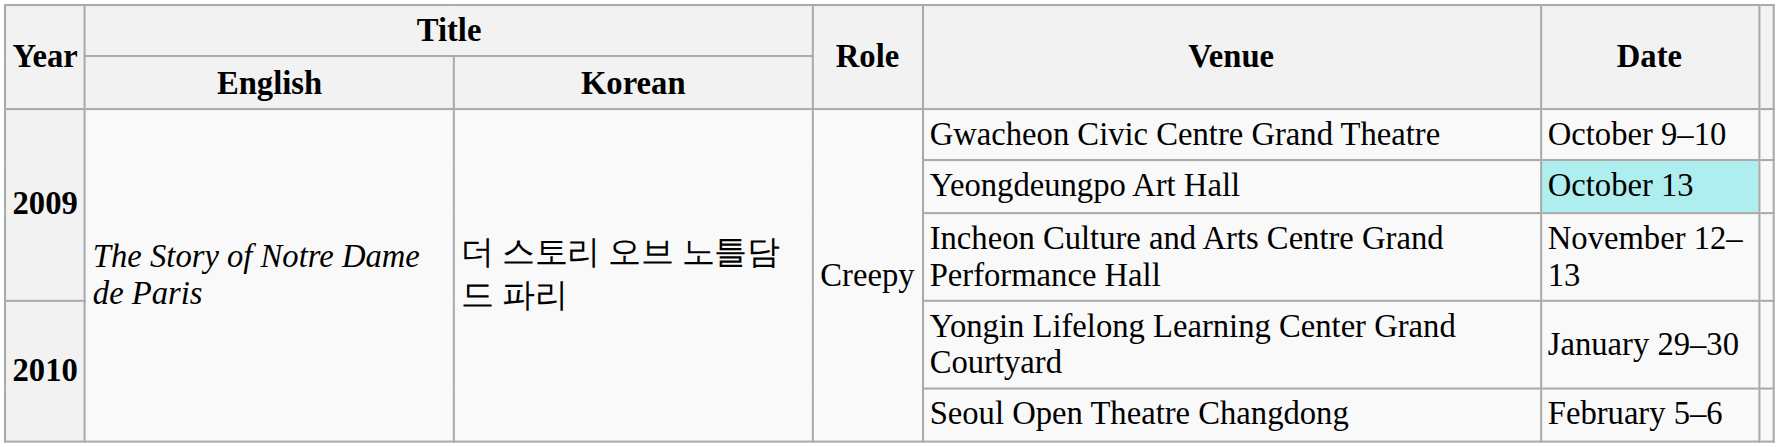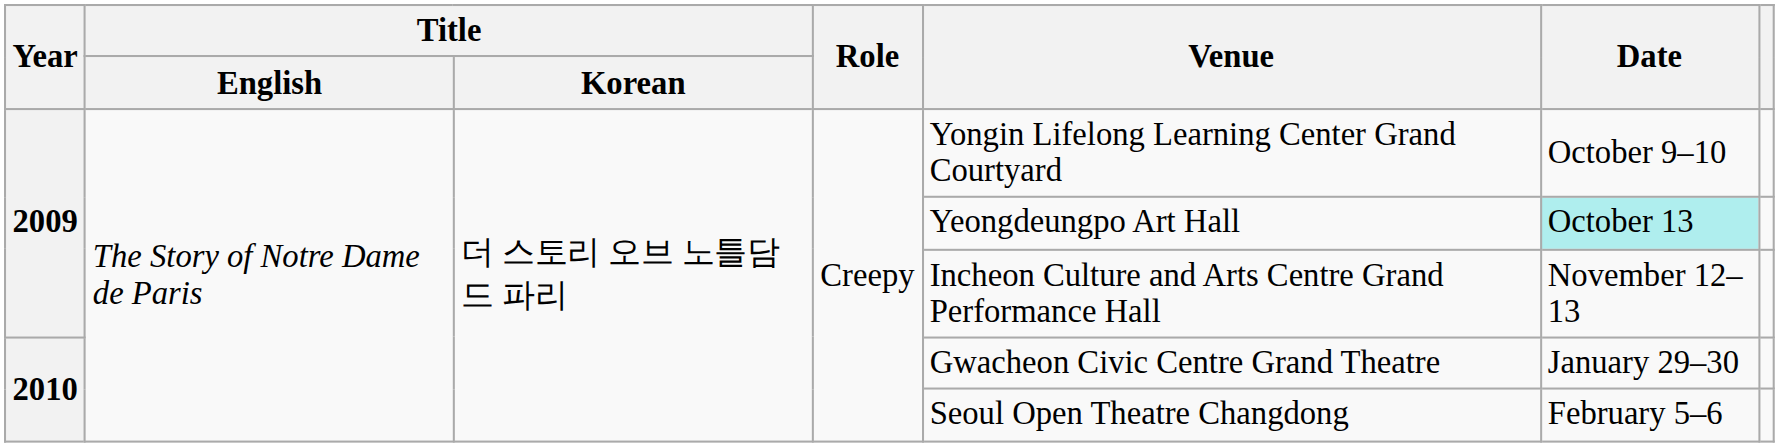row 3 | Venue: Gwacheon Civic Centre Grand Theatre -> Yongin Lifelong Learning Center Grand Courtyard
row 6 | Venue: Yongin Lifelong Learning Center Grand Courtyard -> Gwacheon Civic Centre Grand Theatre
